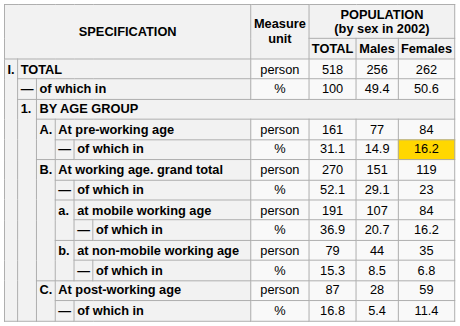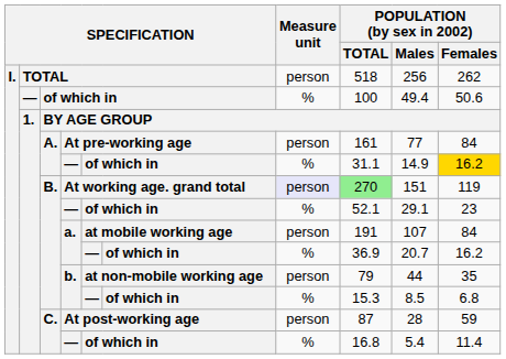At working age. grand total | Measure unit: no background -> lavender background
At working age. grand total | POPULATION (by sex in 2002) / TOTAL: no background -> lightgreen background
